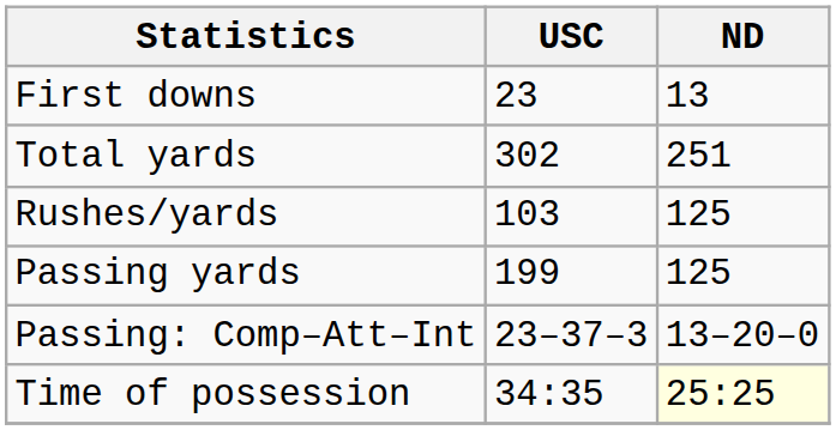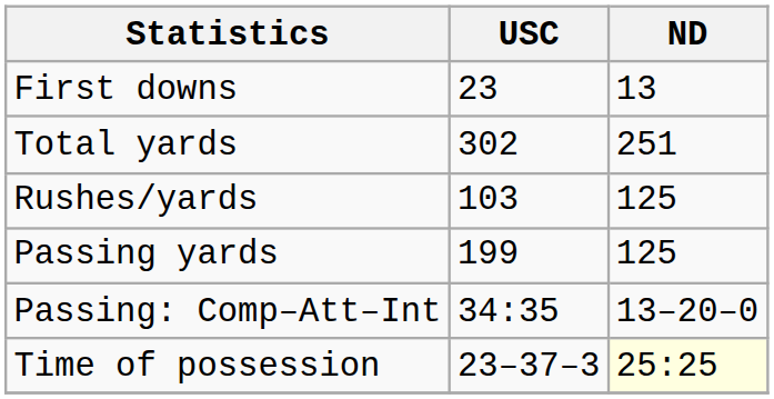Passing: Comp–Att–Int | USC: 23–37–3 -> 34:35
Time of possession | USC: 34:35 -> 23–37–3
